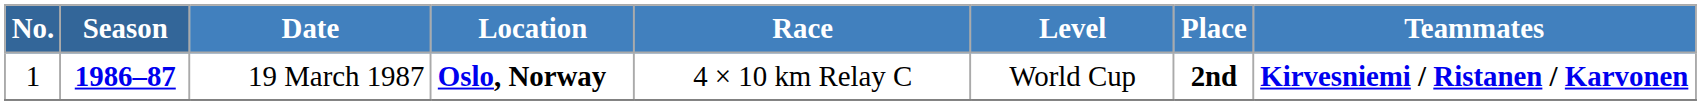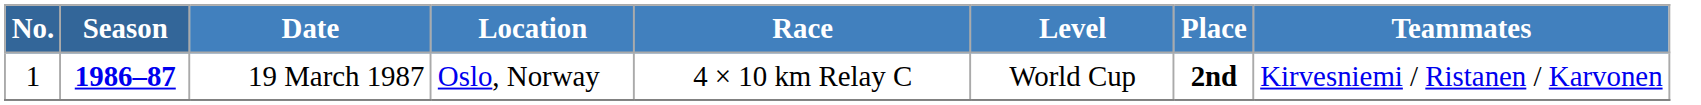19 March 1987 | Location: bold -> normal
19 March 1987 | Teammates: bold -> normal
